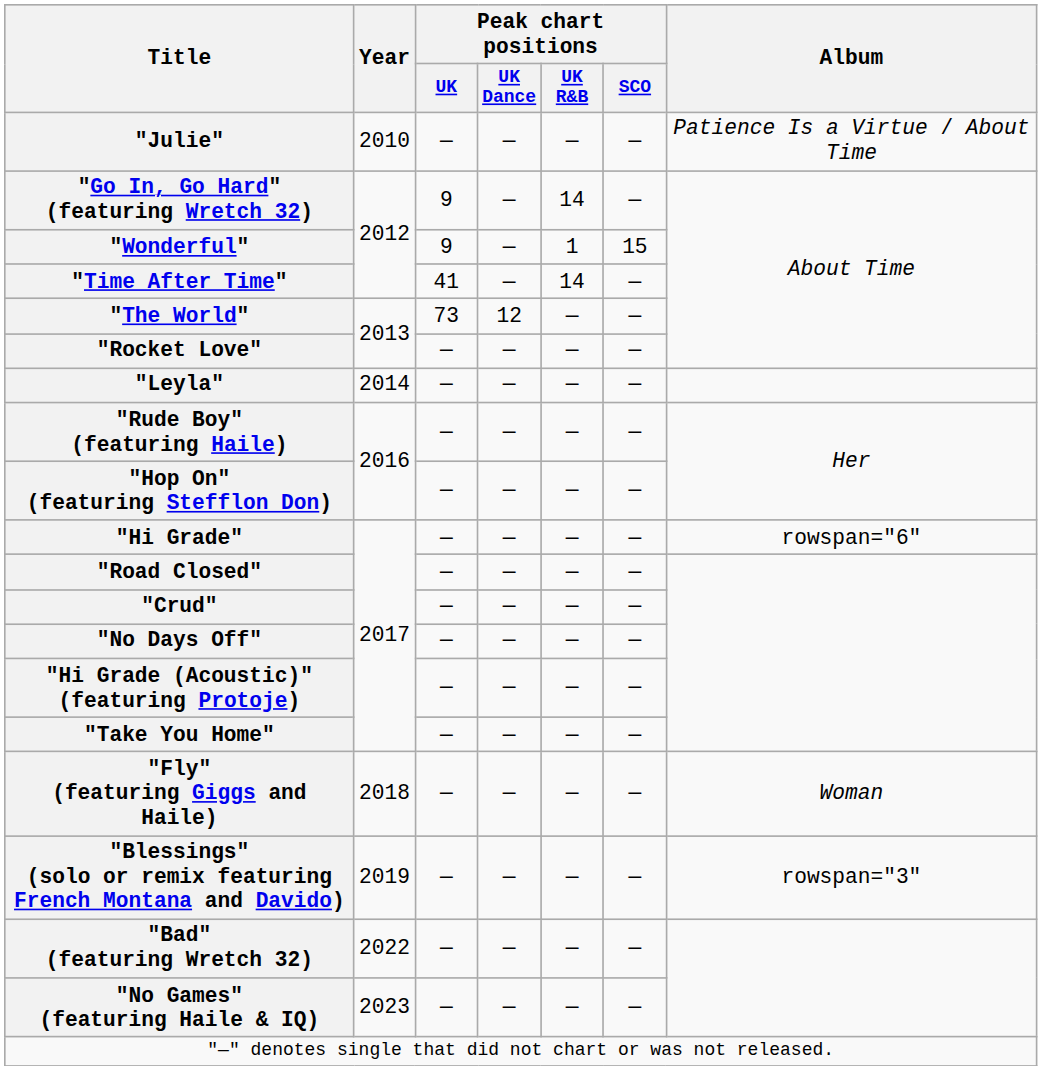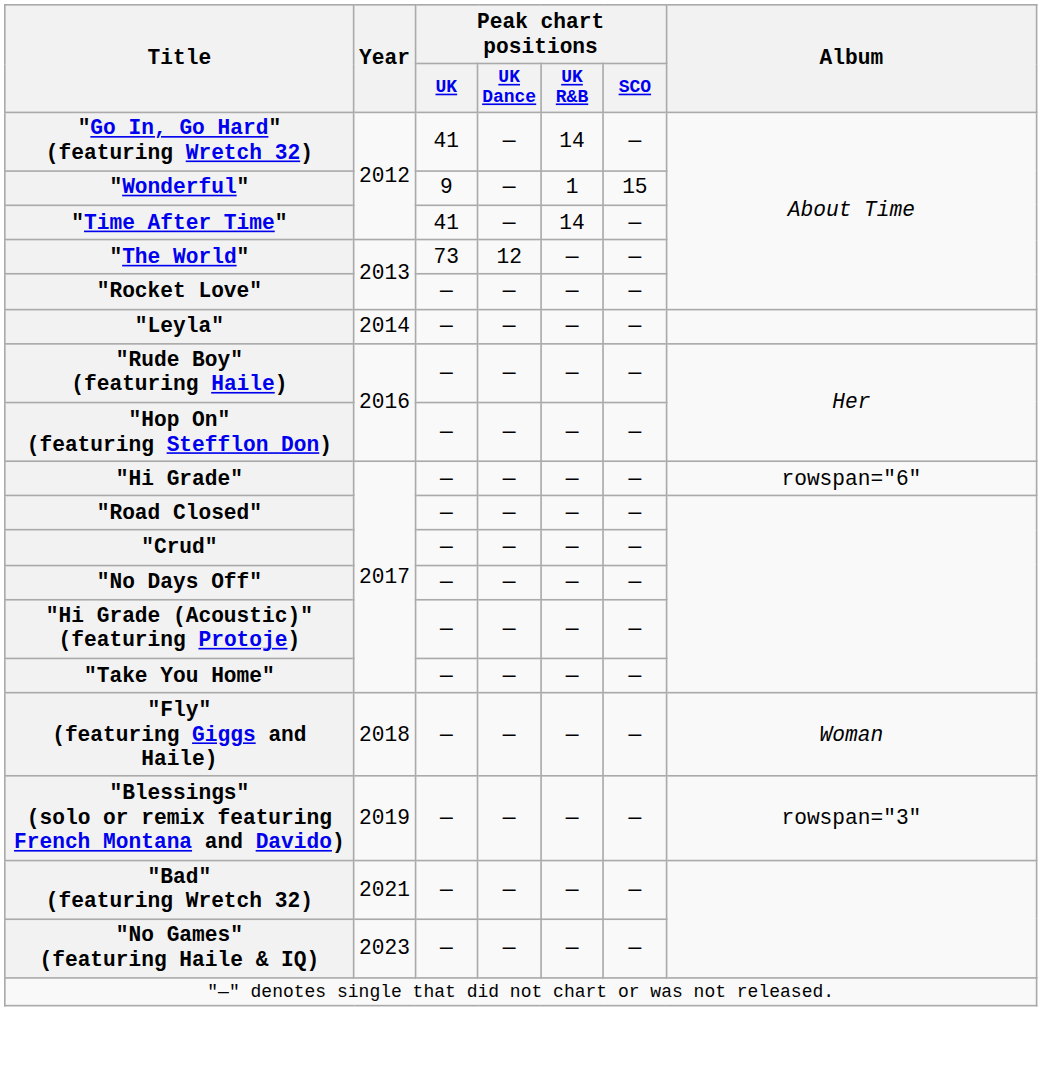- row: "Julie" | 2010 | — | — | — | — | Patience Is a Virtue / About Time
"Go In, Go Hard" (featuring Wretch 32) | Peak chart positions / UK: 9 -> 41
"Bad" (featuring Wretch 32) | Year: 2022 -> 2021
